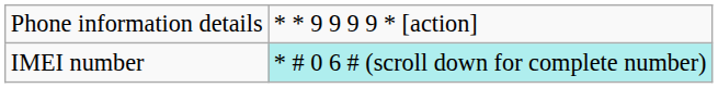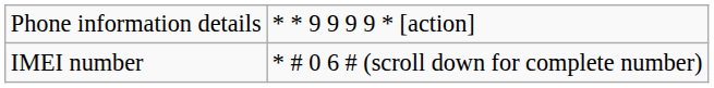IMEI number | column 2: paleturquoise background -> no background
